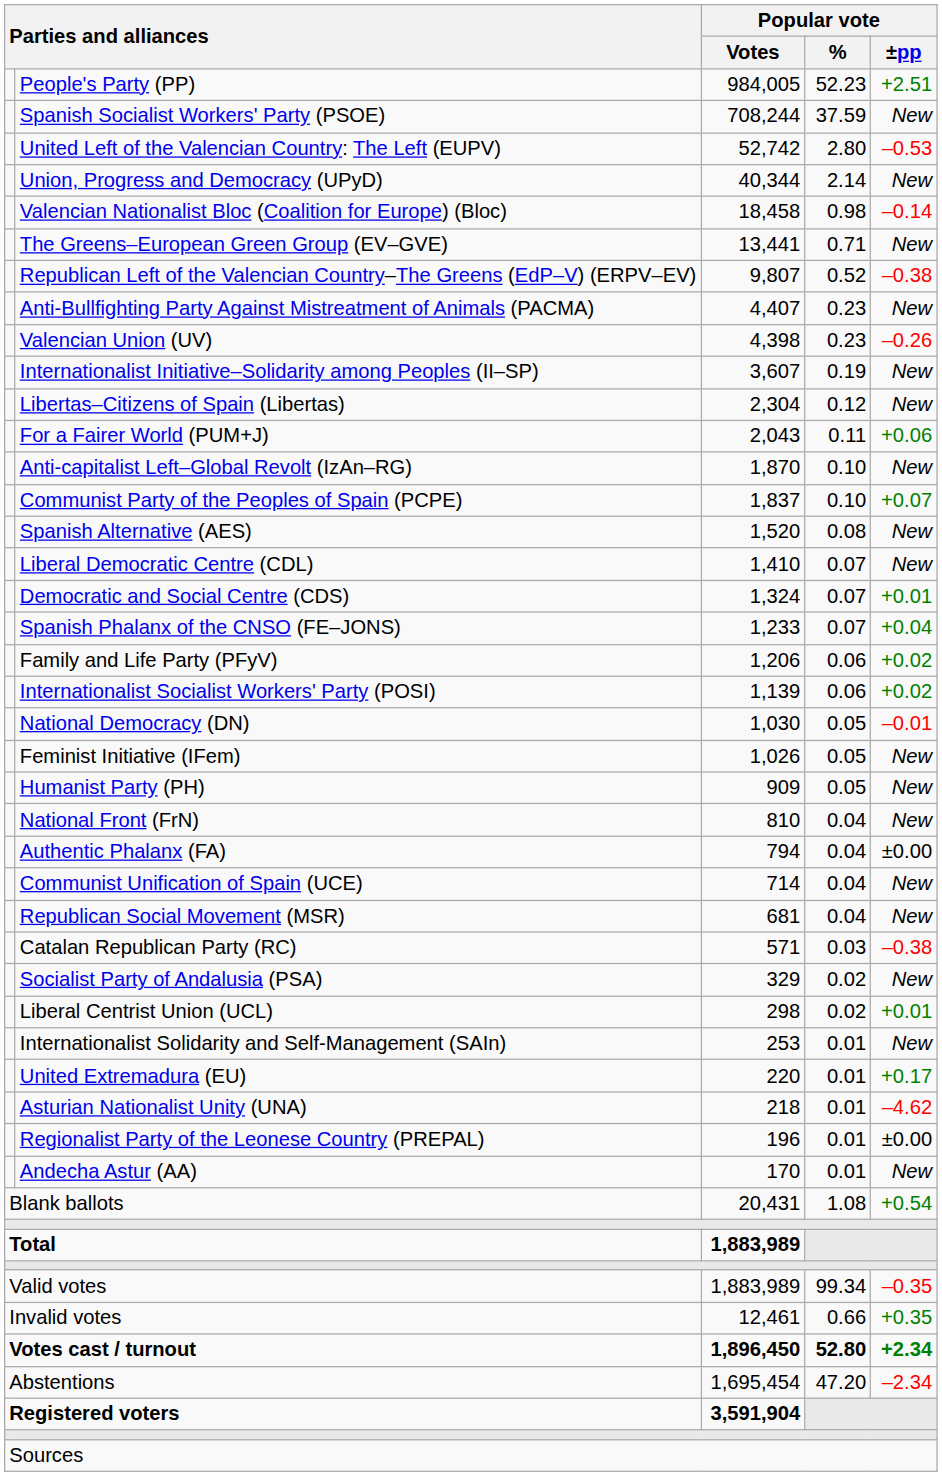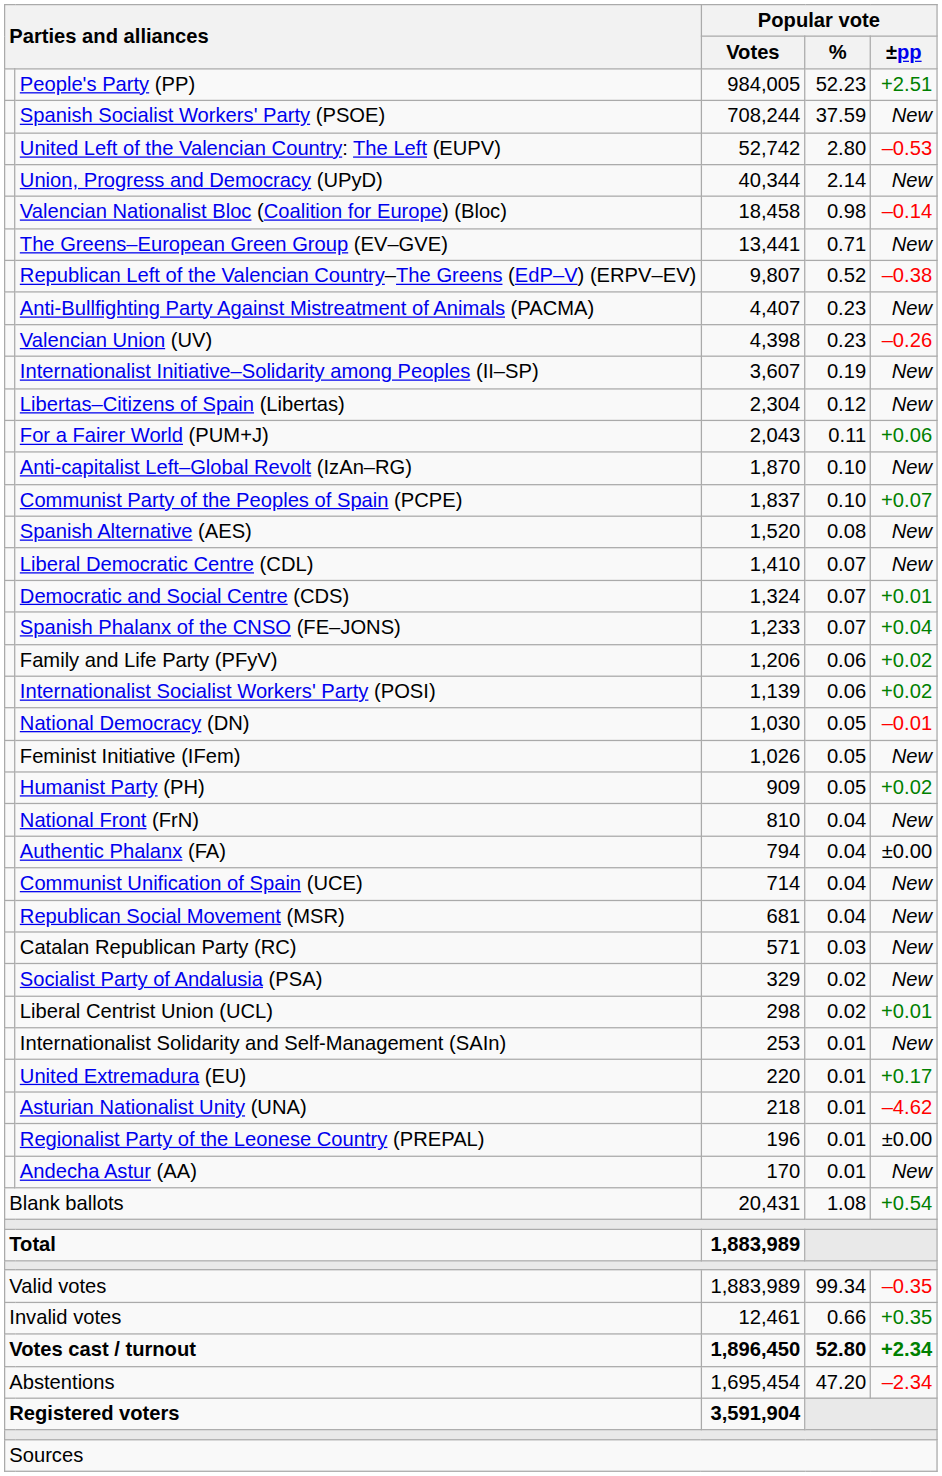Humanist Party (PH) | Popular vote / ±pp: New -> +0.02
Catalan Republican Party (RC) | Popular vote / ±pp: –0.38 -> New
